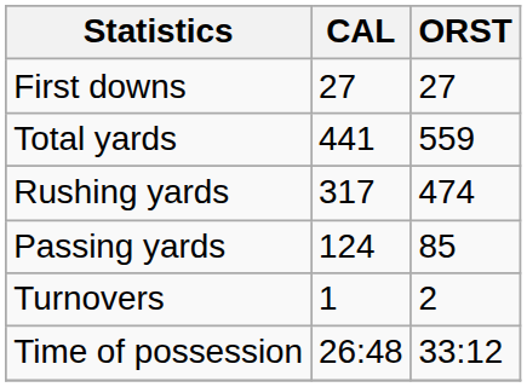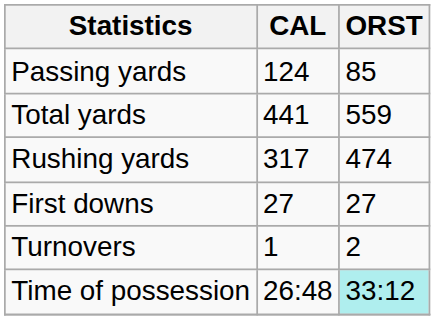rows swapped: First downs <-> Passing yards
Time of possession | ORST: no background -> paleturquoise background
